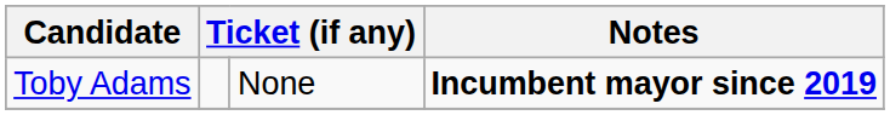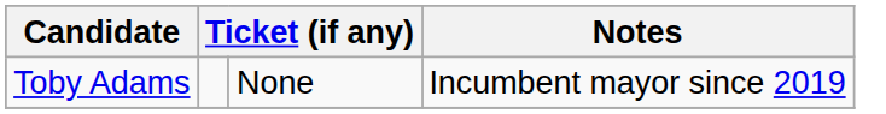Toby Adams | Notes: bold -> normal
